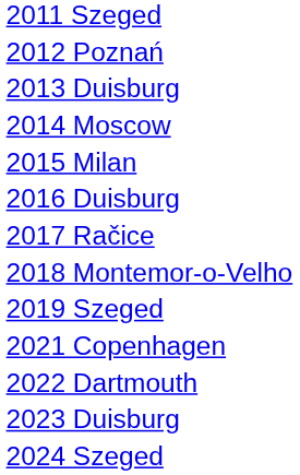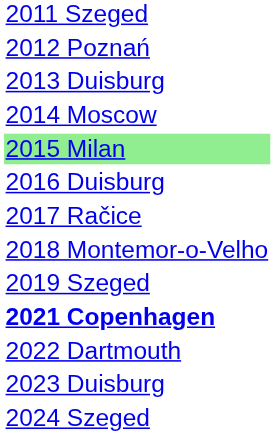2015 Milan | column 1: no background -> lightgreen background
2021 Copenhagen | column 1: normal -> bold
